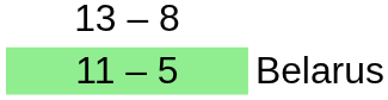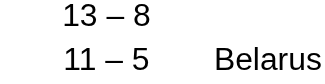Belarus | column 1: lightgreen background -> no background
